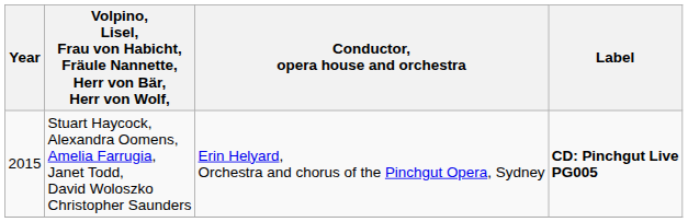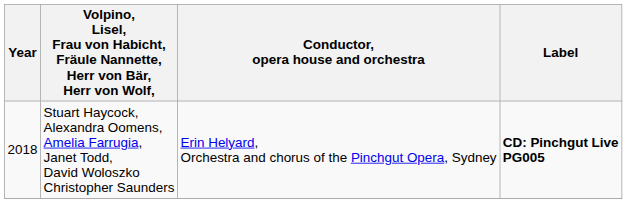row 2 | Year: 2015 -> 2018
